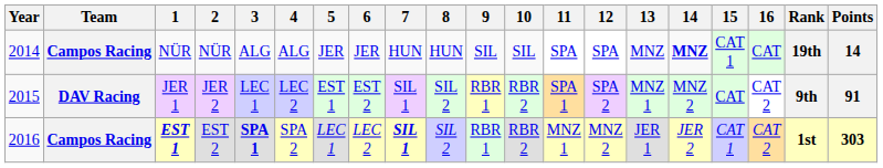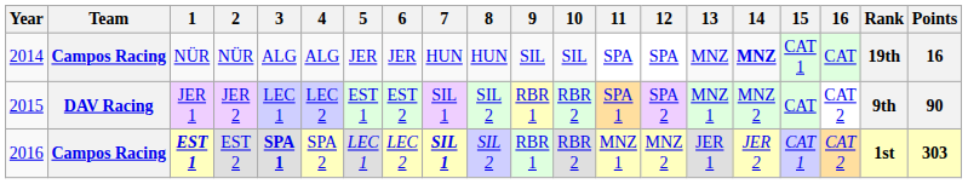row 2 | Points: 14 -> 16
row 3 | Points: 91 -> 90
